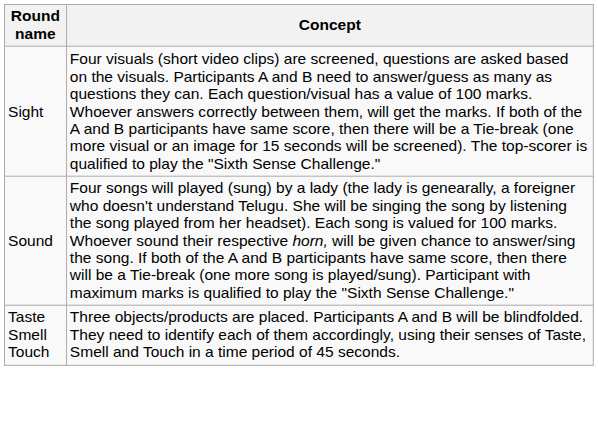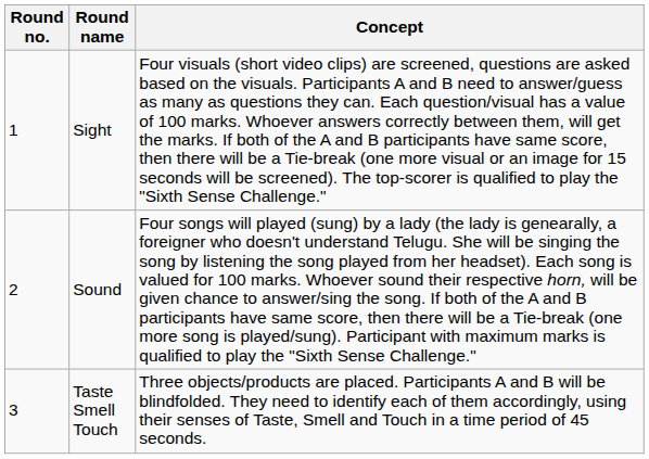+ column: Round no. | 1 | 2 | 3
